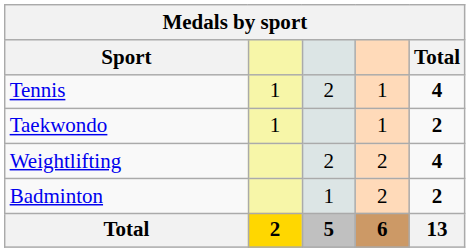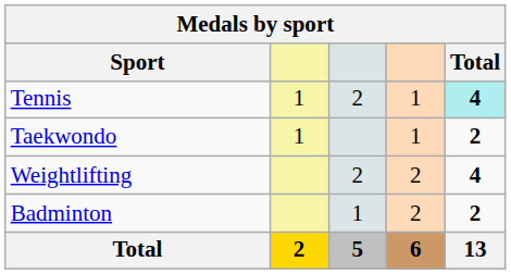Tennis | Total: no background -> paleturquoise background
